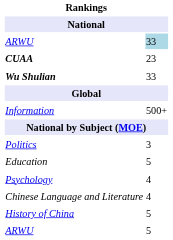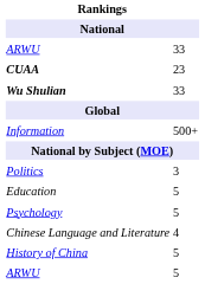row 3 | column 2: lightblue background -> no background
row 11 | column 2: 4 -> 5
